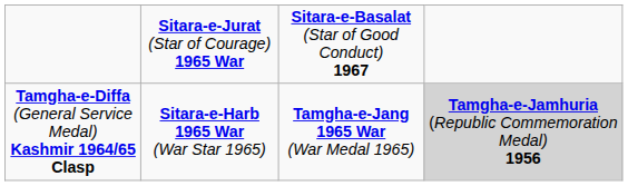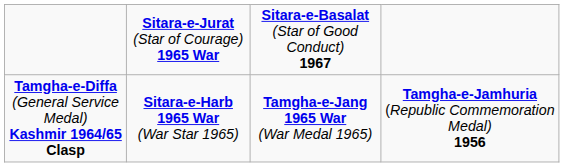Tamgha-e-Diffa (General Service Medal) Kashmir 1964/65 Clasp | column 4: lightgrey background -> no background
